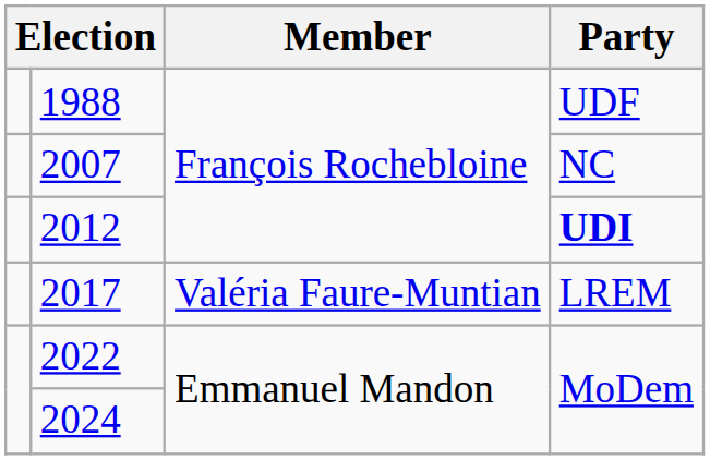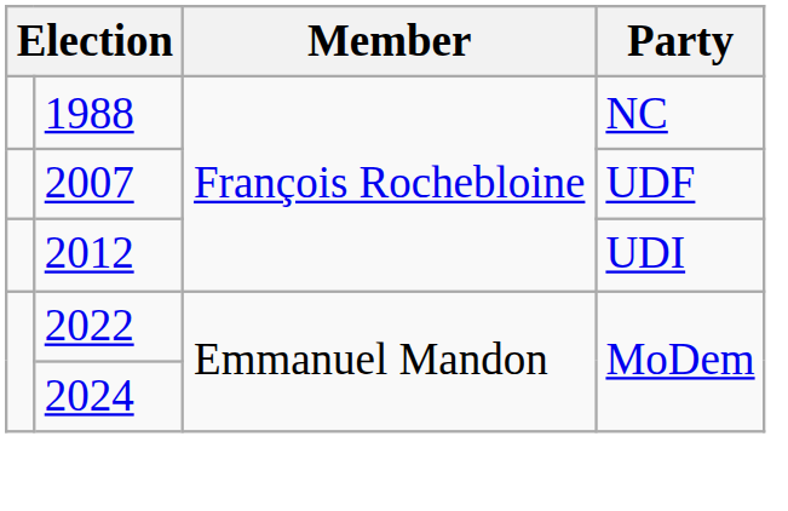1988 | Party: UDF -> NC
2007 | Party: NC -> UDF
2012 | Party: bold -> normal
- row: 2017 | Valéria Faure-Muntian | LREM
